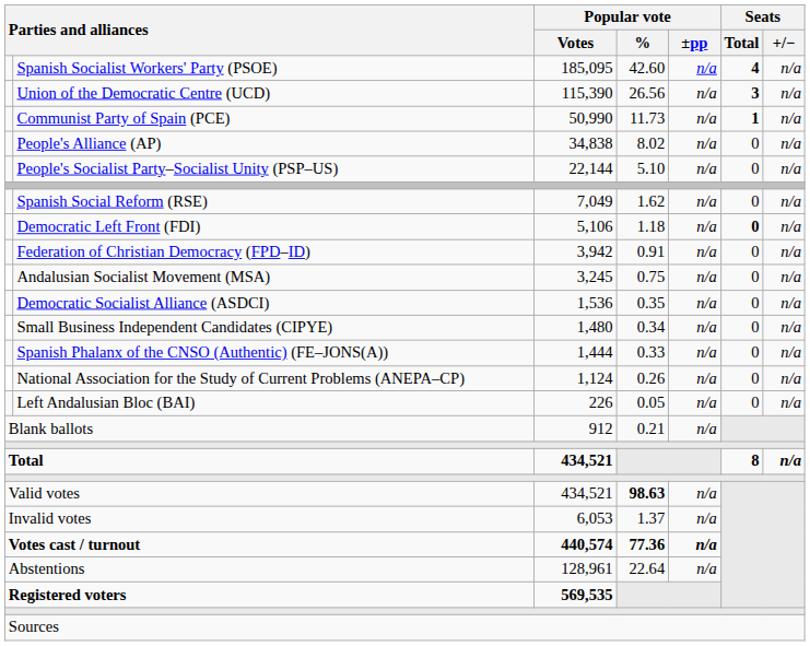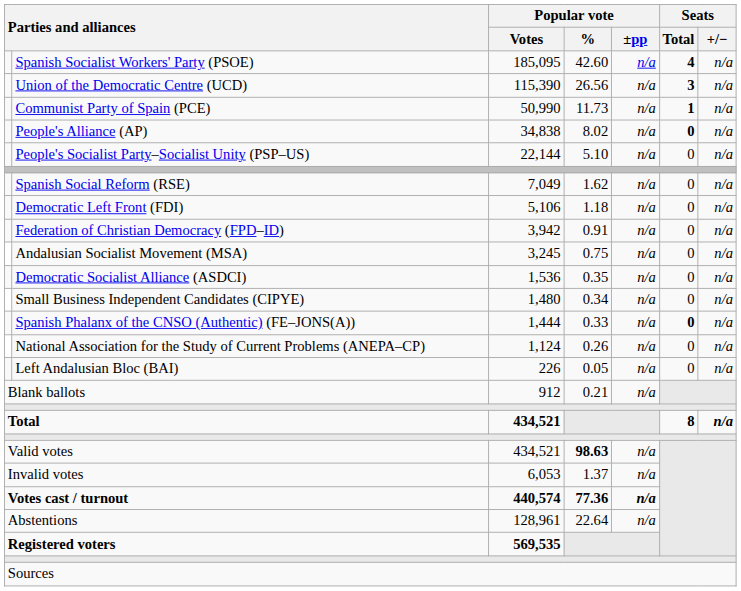People's Alliance (AP) | Seats / Total: normal -> bold
Democratic Left Front (FDI) | Seats / Total: bold -> normal
Spanish Phalanx of the CNSO (Authentic) (FE–JONS(A)) | Seats / Total: normal -> bold
